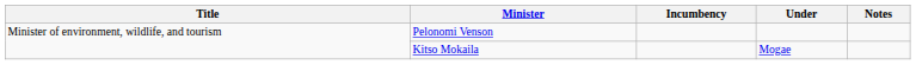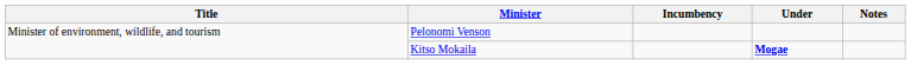Kitso Mokaila | Under: normal -> bold
